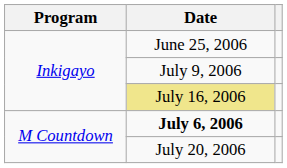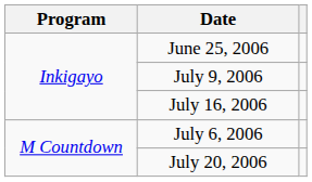July 16, 2006 | Date: khaki background -> no background
July 6, 2006 | Date: bold -> normal
